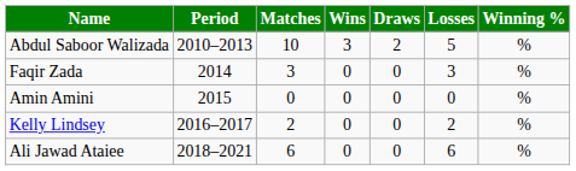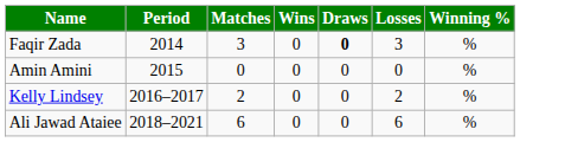- row: Abdul Saboor Walizada | 2010–2013 | 10 | 3 | 2 | 5 | %
Faqir Zada | Draws: normal -> bold
